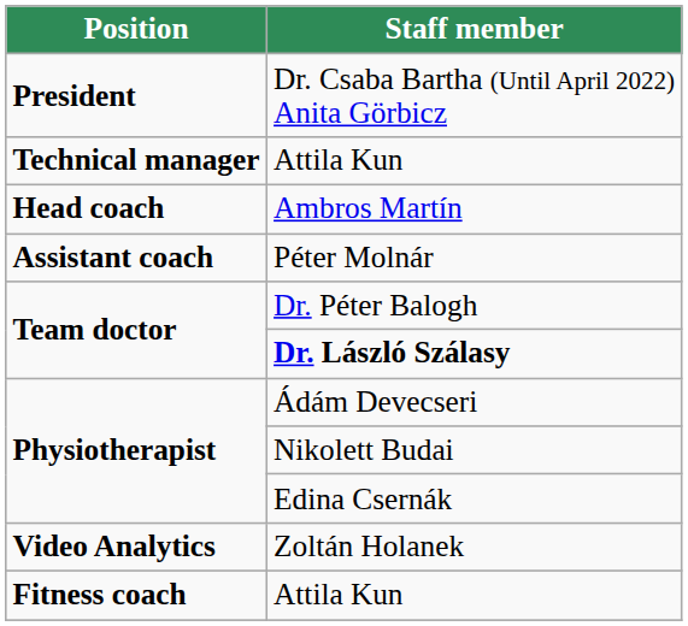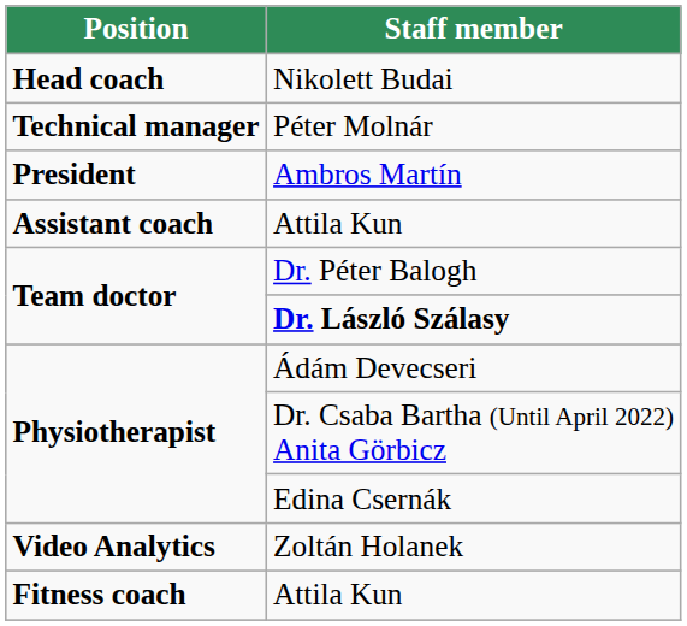row 2 | Position: President -> Head coach
row 2 | Staff member: Dr. Csaba Bartha (Until April 2022) Anita Görbicz -> Nikolett Budai
row 3 | Staff member: Attila Kun -> Péter Molnár
row 4 | Position: Head coach -> President
row 5 | Staff member: Péter Molnár -> Attila Kun
row 9 | Staff member: Nikolett Budai -> Dr. Csaba Bartha (Until April 2022) Anita Görbicz
